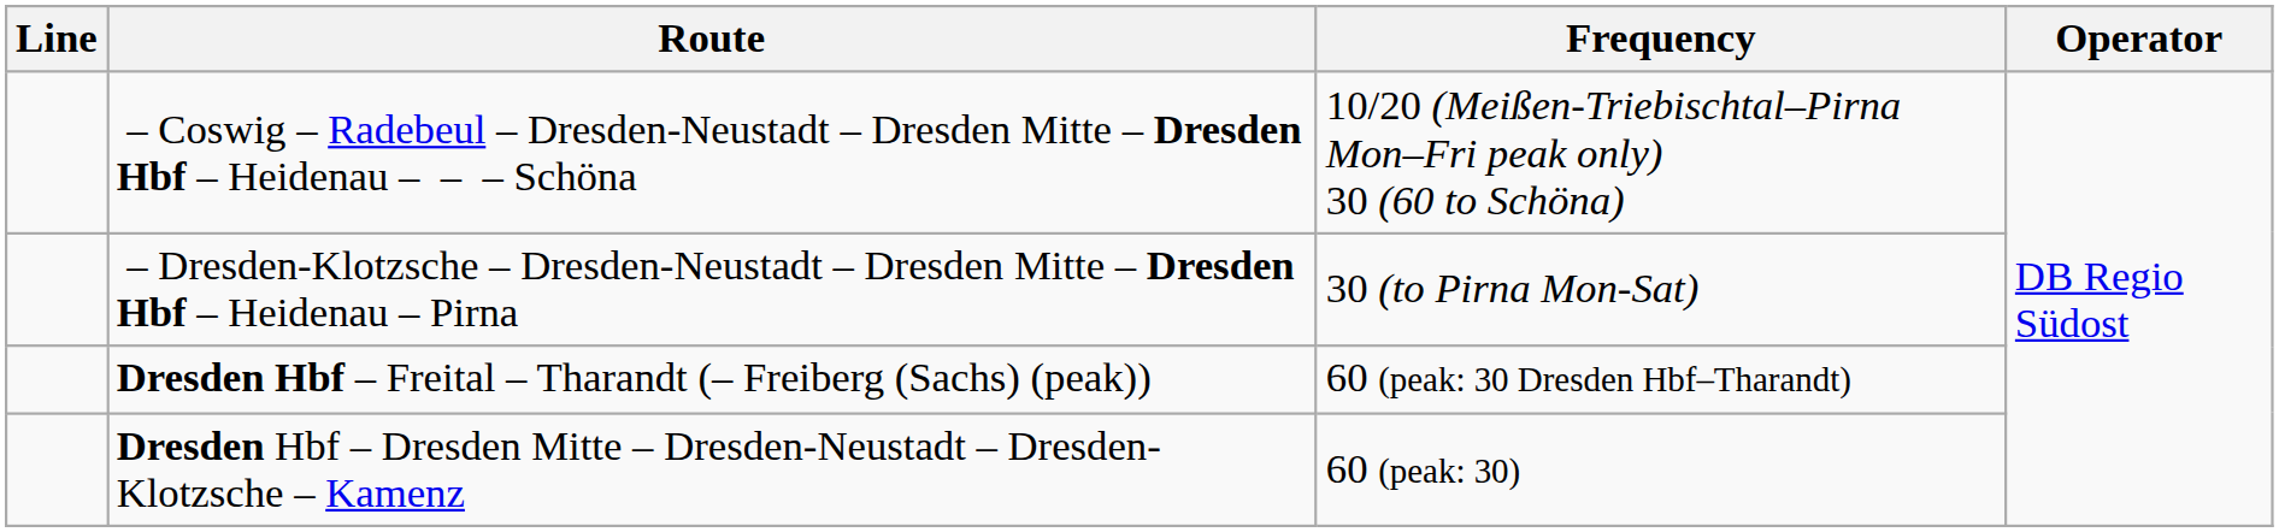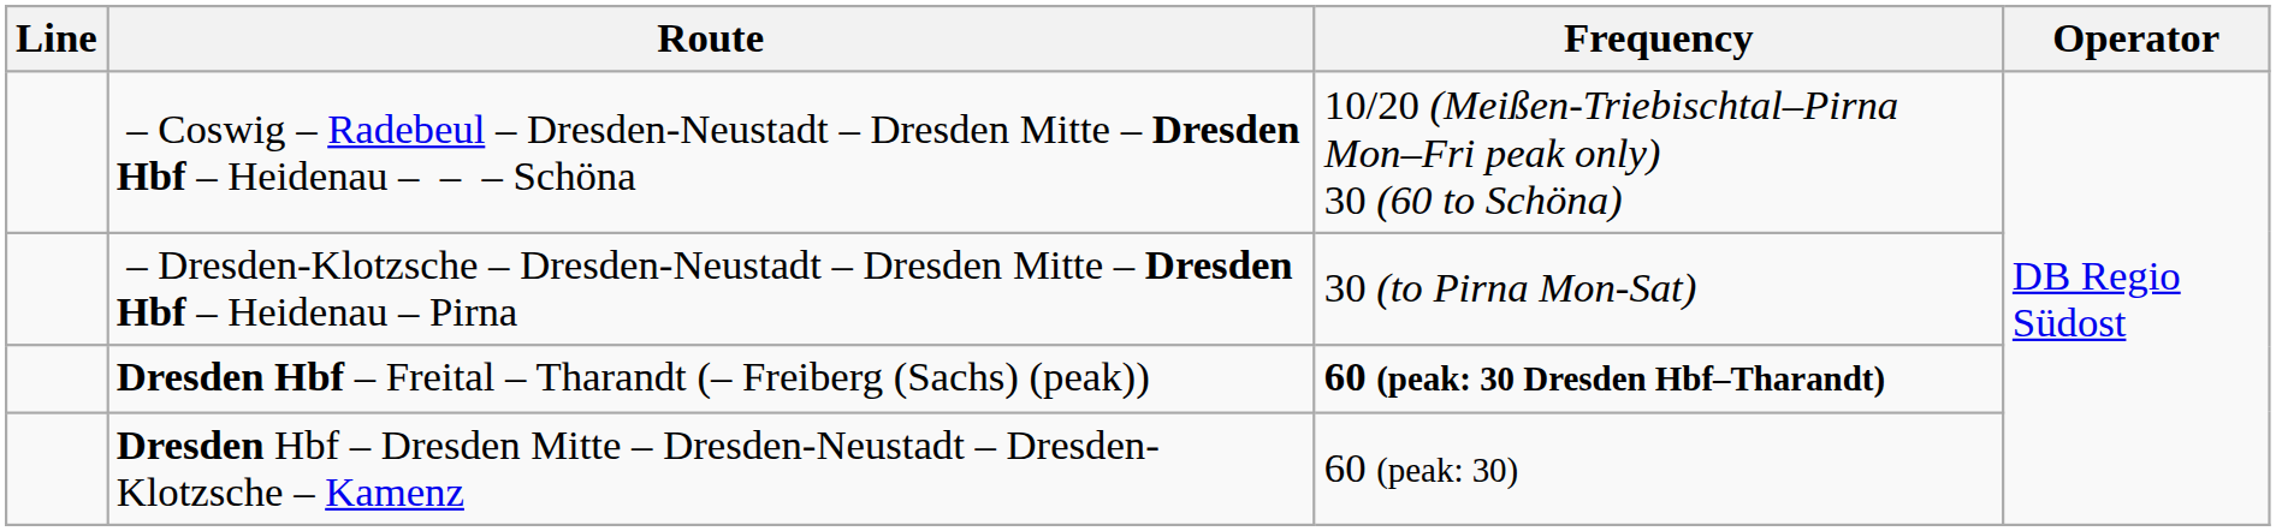Dresden Hbf – Freital – Tharandt (– Freiberg (Sachs) (peak)) | Frequency: normal -> bold
